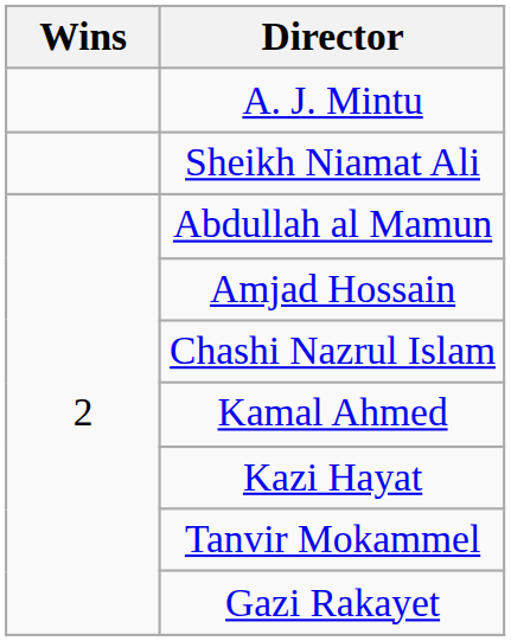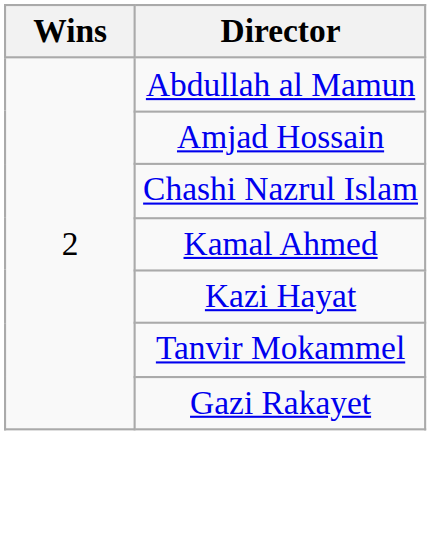- row: A. J. Mintu
- row: Sheikh Niamat Ali
